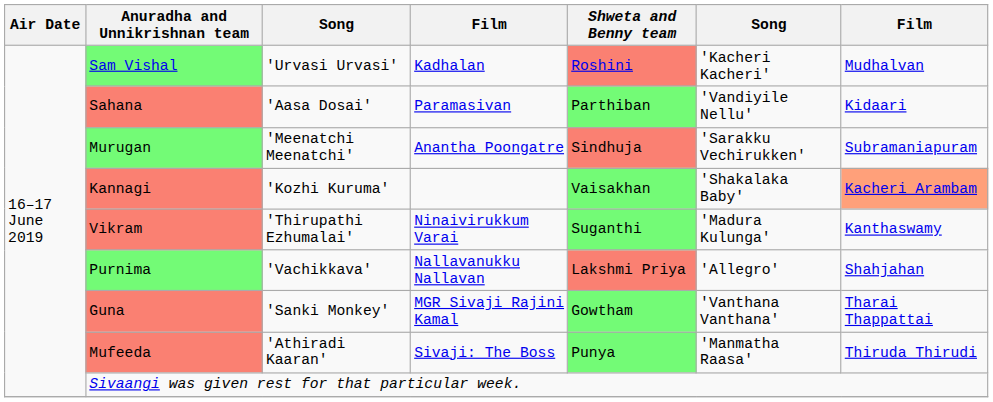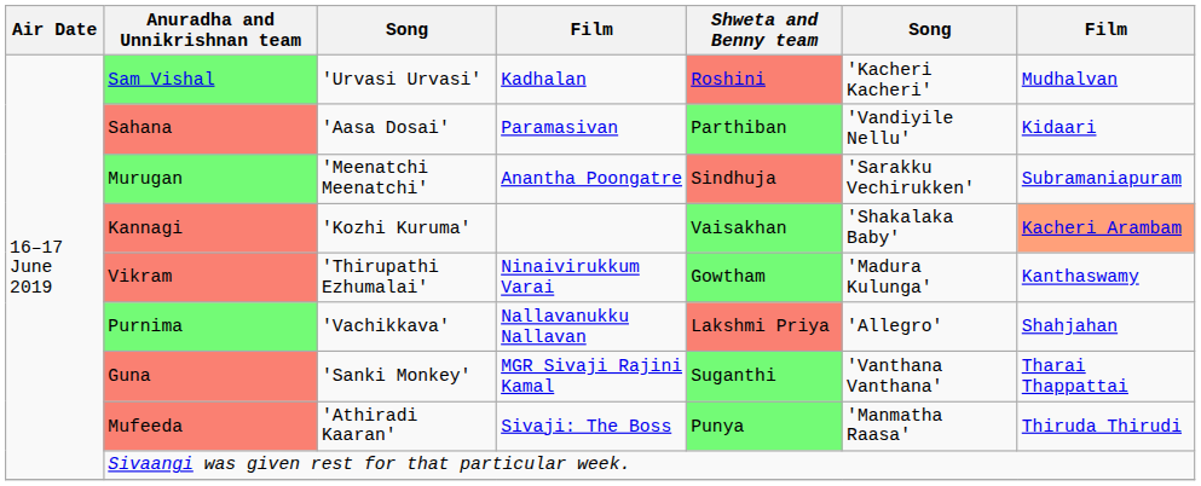Vikram | Shweta and Benny team: Suganthi -> Gowtham
Guna | Shweta and Benny team: Gowtham -> Suganthi
